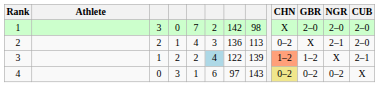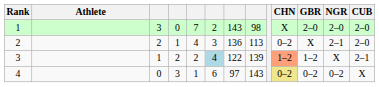row 2 | column 7: 142 -> 143
